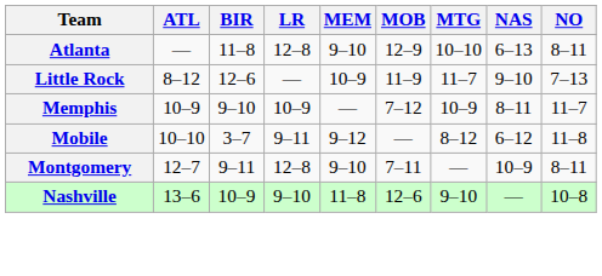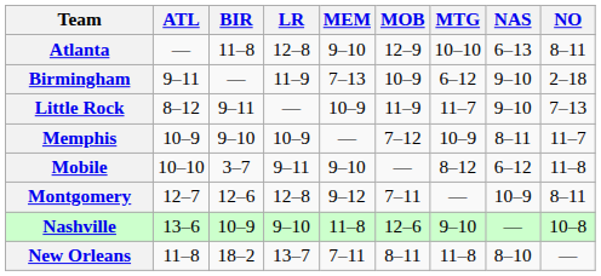+ row: Birmingham | 9–11 | — | 11–9 | 7–13 | 10–9 | 6–12 | 9–10 | 2–18
Little Rock | BIR: 12–6 -> 9–11
Mobile | MEM: 9–12 -> 9–10
Montgomery | BIR: 9–11 -> 12–6
Montgomery | MEM: 9–10 -> 9–12
+ row: New Orleans | 11–8 | 18–2 | 13–7 | 7–11 | 8–11 | 11–8 | 8–10 | —
